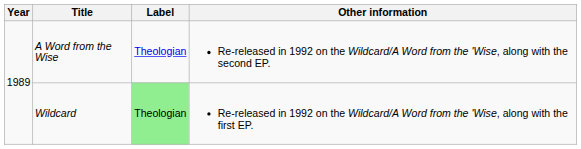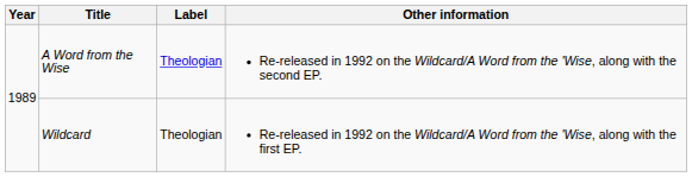Wildcard | Label: lightgreen background -> no background
